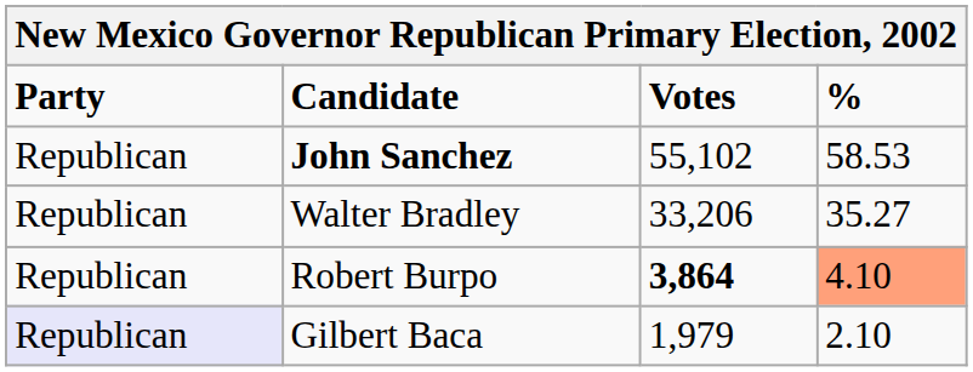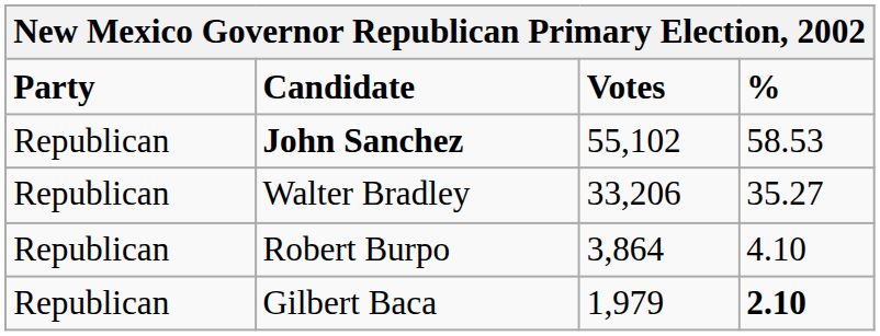Robert Burpo | Votes: bold -> normal
Robert Burpo | %: lightsalmon background -> no background
Gilbert Baca | Party: lavender background -> no background
Gilbert Baca | %: normal -> bold
